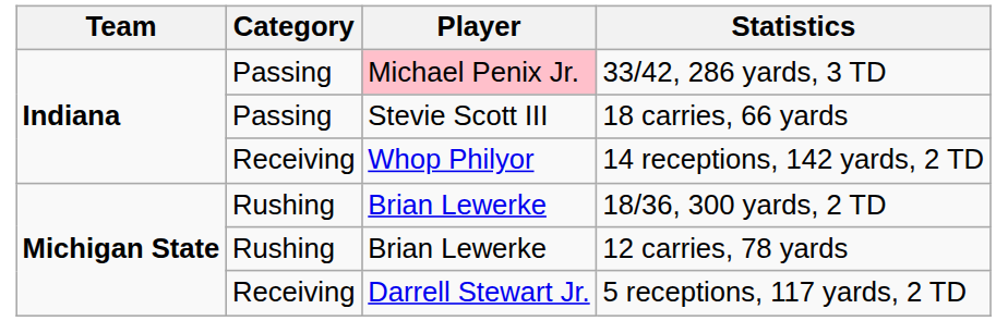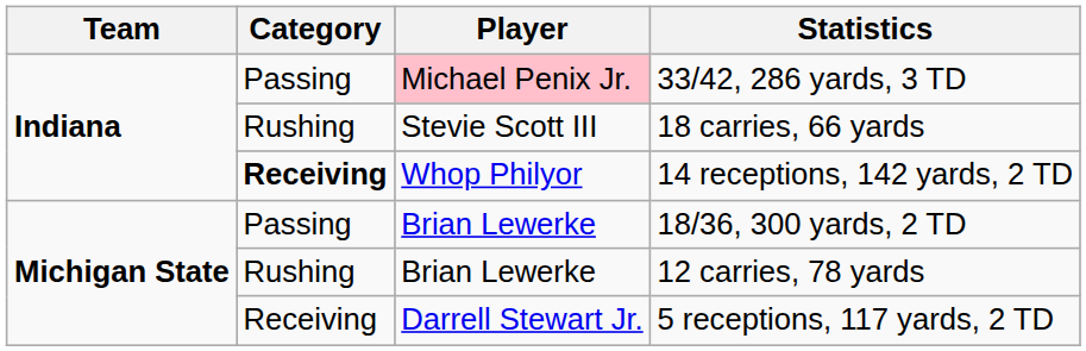18 carries, 66 yards | Category: Passing -> Rushing
14 receptions, 142 yards, 2 TD | Category: normal -> bold
18/36, 300 yards, 2 TD | Category: Rushing -> Passing
